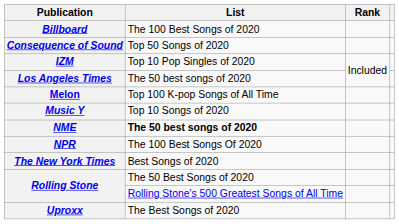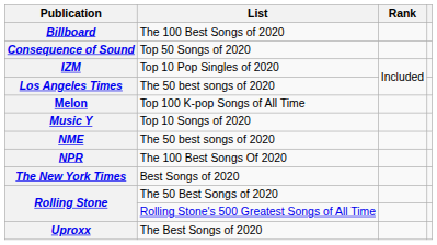NME | List: bold -> normal
